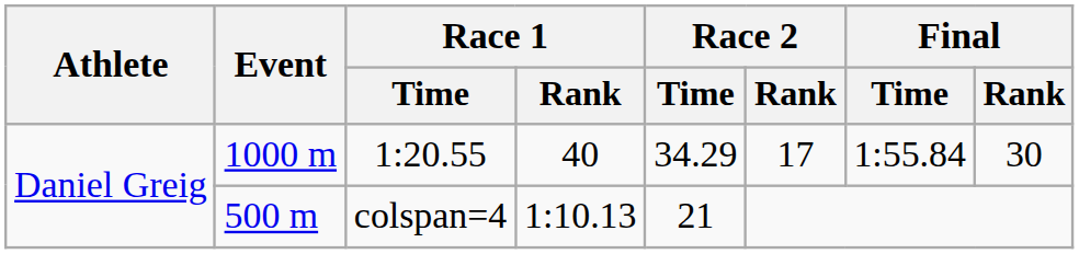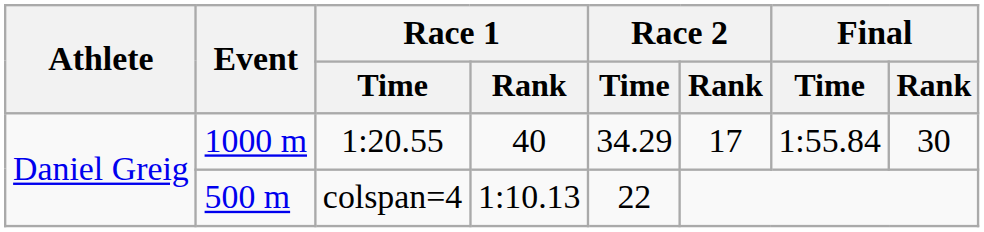colspan=4 | Race 2 / Time: 21 -> 22
